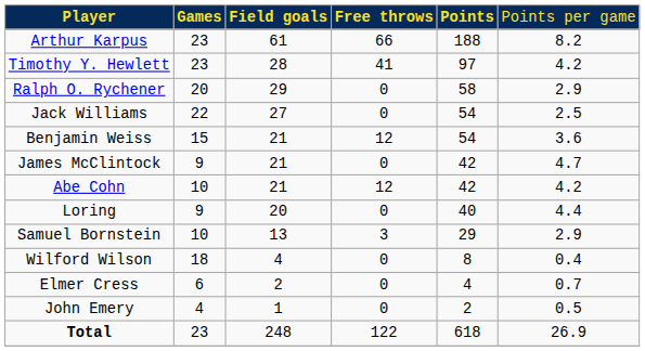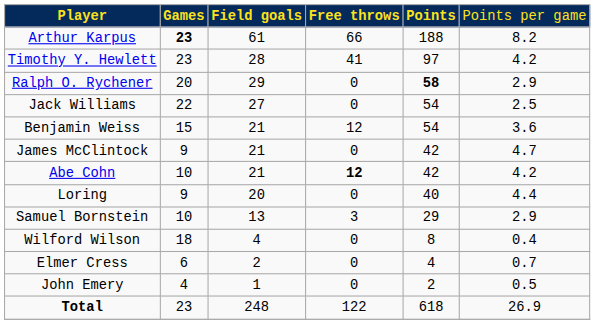Arthur Karpus | column 2: normal -> bold
Ralph O. Rychener | column 5: normal -> bold
Abe Cohn | column 4: normal -> bold
